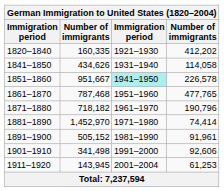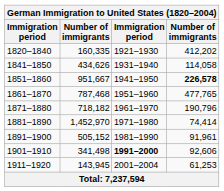1851–1860 | column 3: paleturquoise background -> no background
1851–1860 | column 4: normal -> bold
1901–1910 | column 3: normal -> bold
